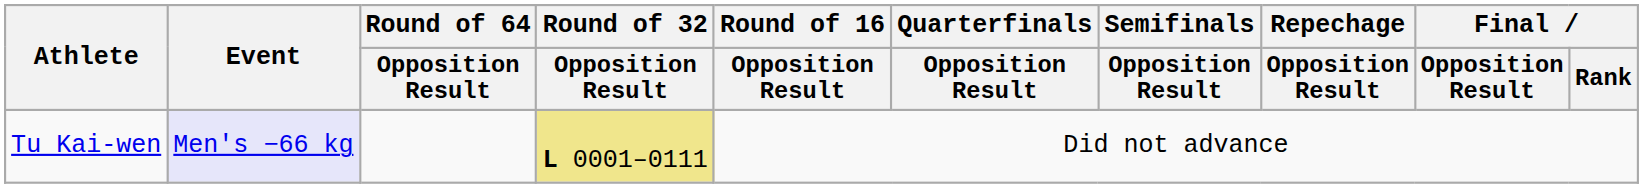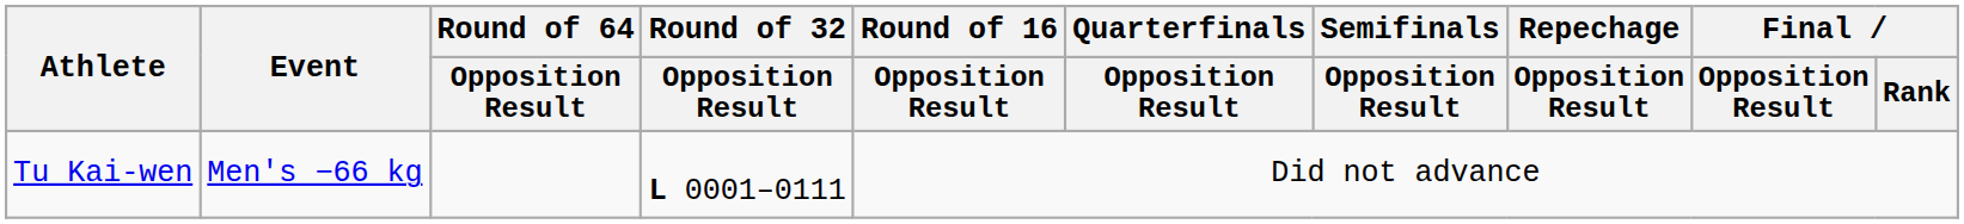Tu Kai-wen | Event: lavender background -> no background
Tu Kai-wen | Round of 32 / Opposition Result: khaki background -> no background
